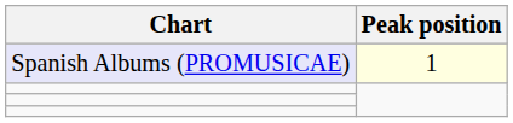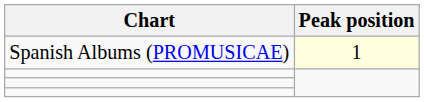row 2 | Chart: lavender background -> no background
